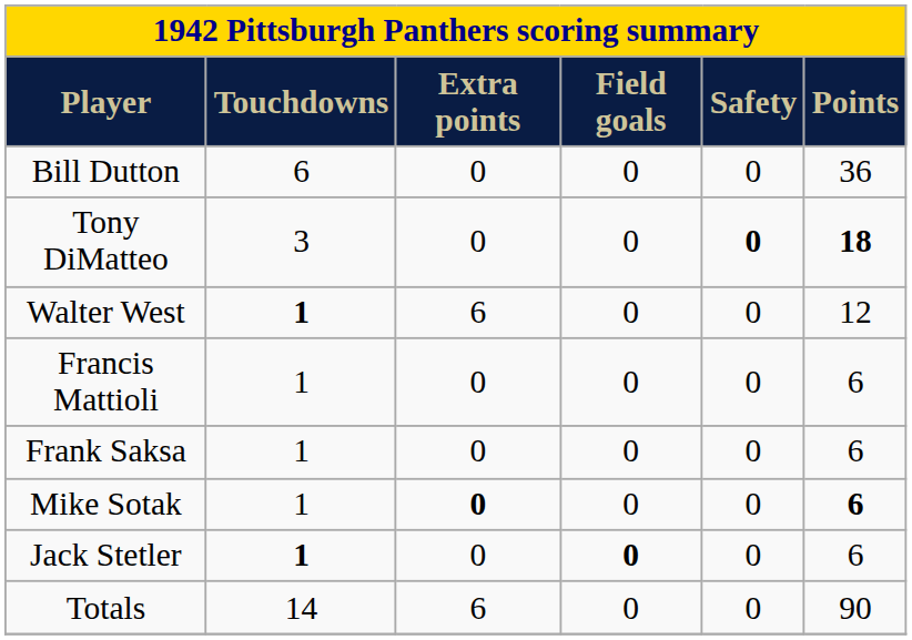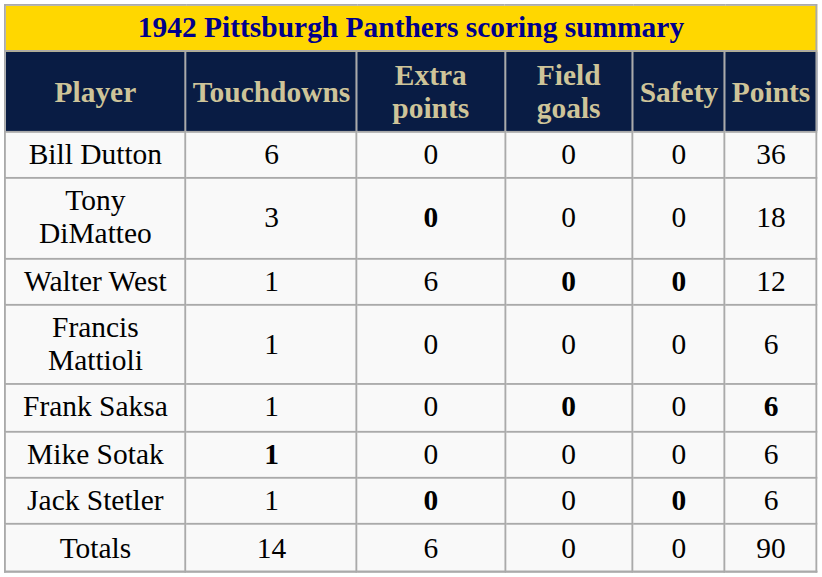Tony DiMatteo | Extra points: normal -> bold
Tony DiMatteo | Safety: bold -> normal
Tony DiMatteo | Points: bold -> normal
Walter West | Touchdowns: bold -> normal
Walter West | Field goals: normal -> bold
Walter West | Safety: normal -> bold
Frank Saksa | Field goals: normal -> bold
Frank Saksa | Points: normal -> bold
Mike Sotak | Touchdowns: normal -> bold
Mike Sotak | Extra points: bold -> normal
Mike Sotak | Points: bold -> normal
Jack Stetler | Touchdowns: bold -> normal
Jack Stetler | Extra points: normal -> bold
Jack Stetler | Field goals: bold -> normal
Jack Stetler | Safety: normal -> bold
